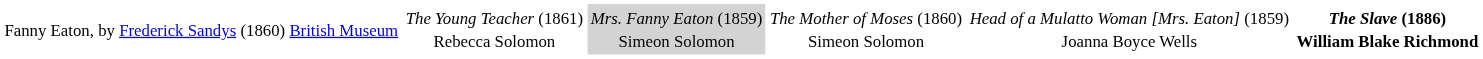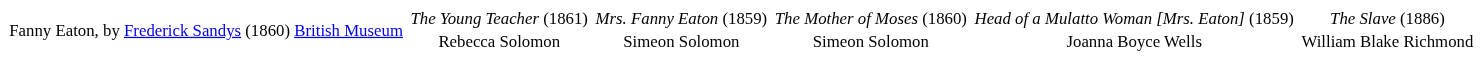Fanny Eaton, by Frederick Sandys (1860) British Museum | column 3: lightgrey background -> no background
Fanny Eaton, by Frederick Sandys (1860) British Museum | column 6: bold -> normal
